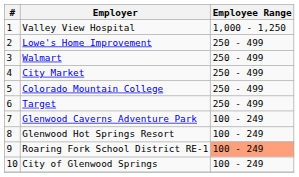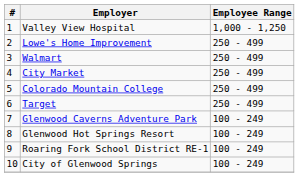Roaring Fork School District RE-1 | Employee Range: lightsalmon background -> no background
